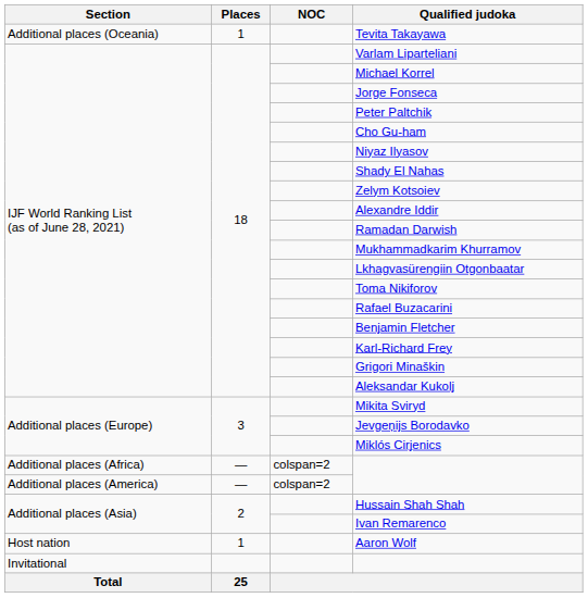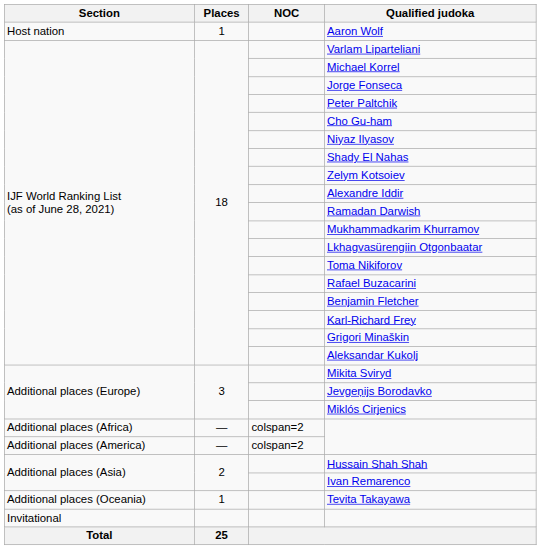rows swapped: Aaron Wolf <-> Tevita Takayawa
